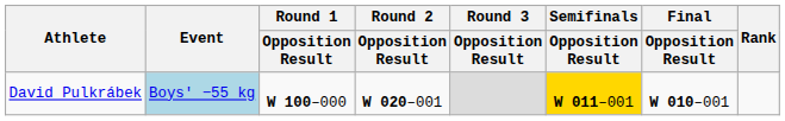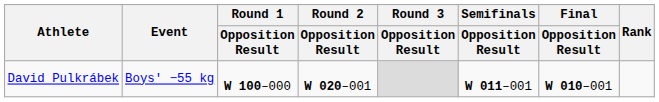David Pulkrábek | Event: lightblue background -> no background
David Pulkrábek | Semifinals / Opposition Result: gold background -> no background
